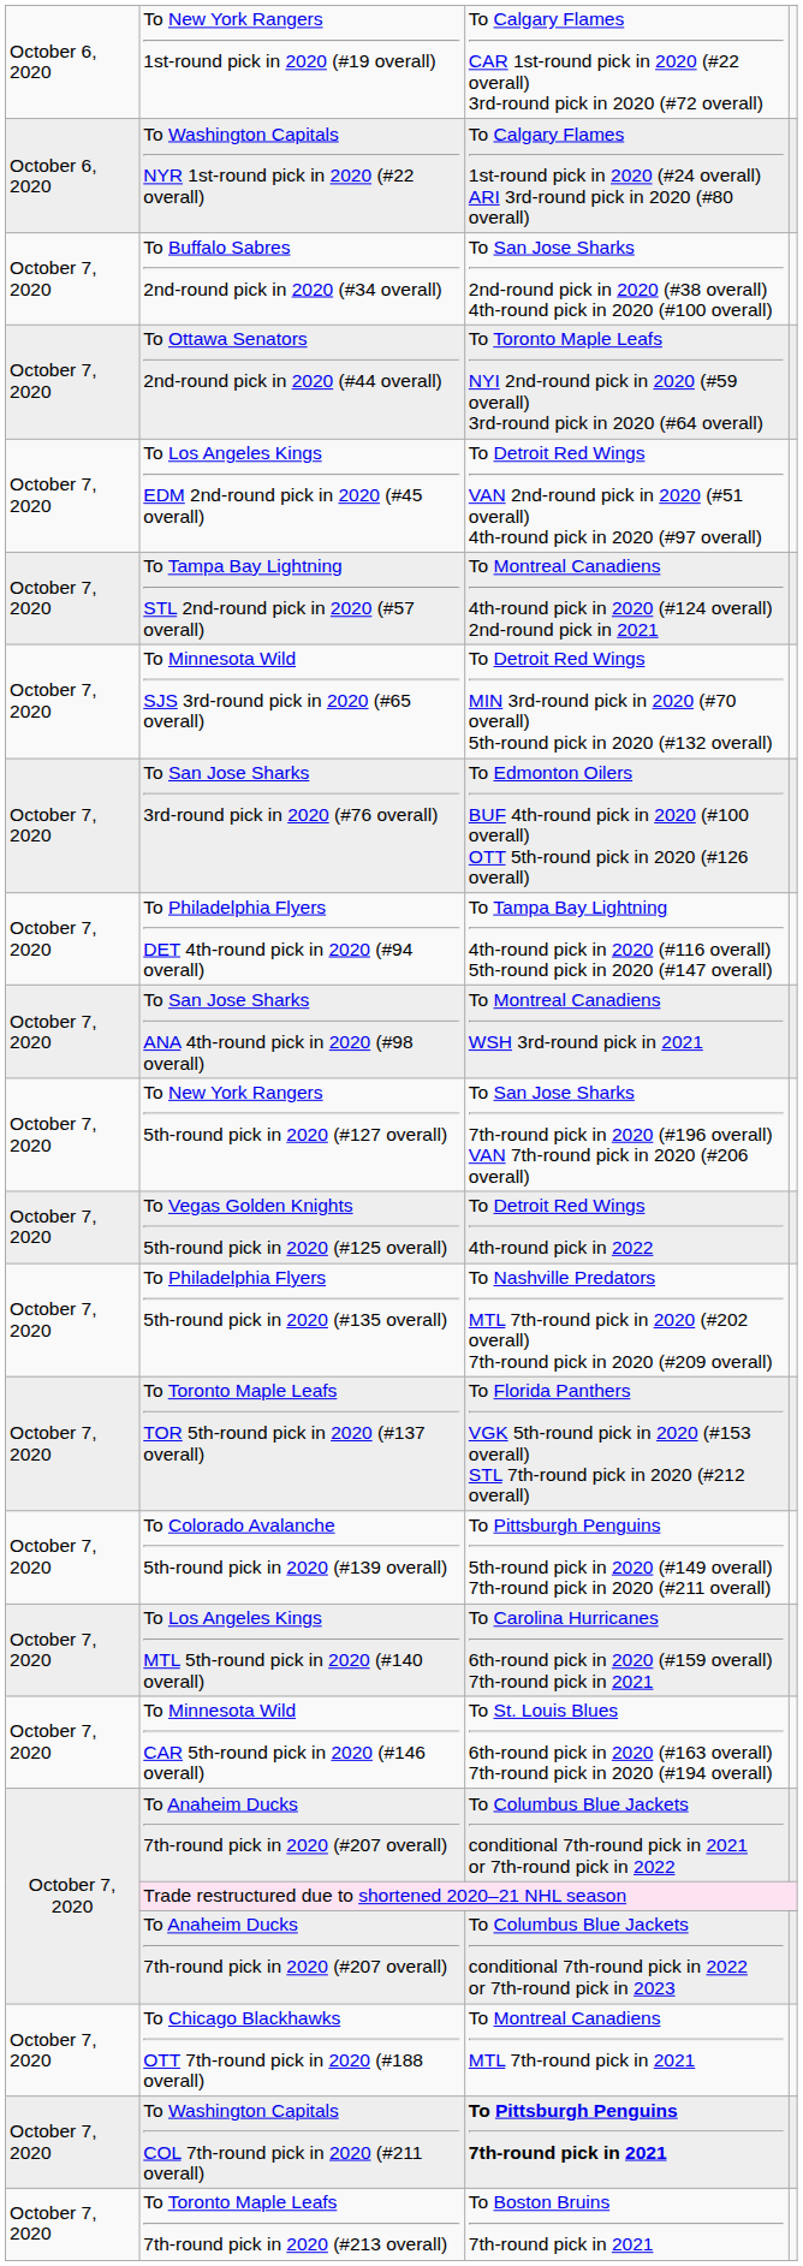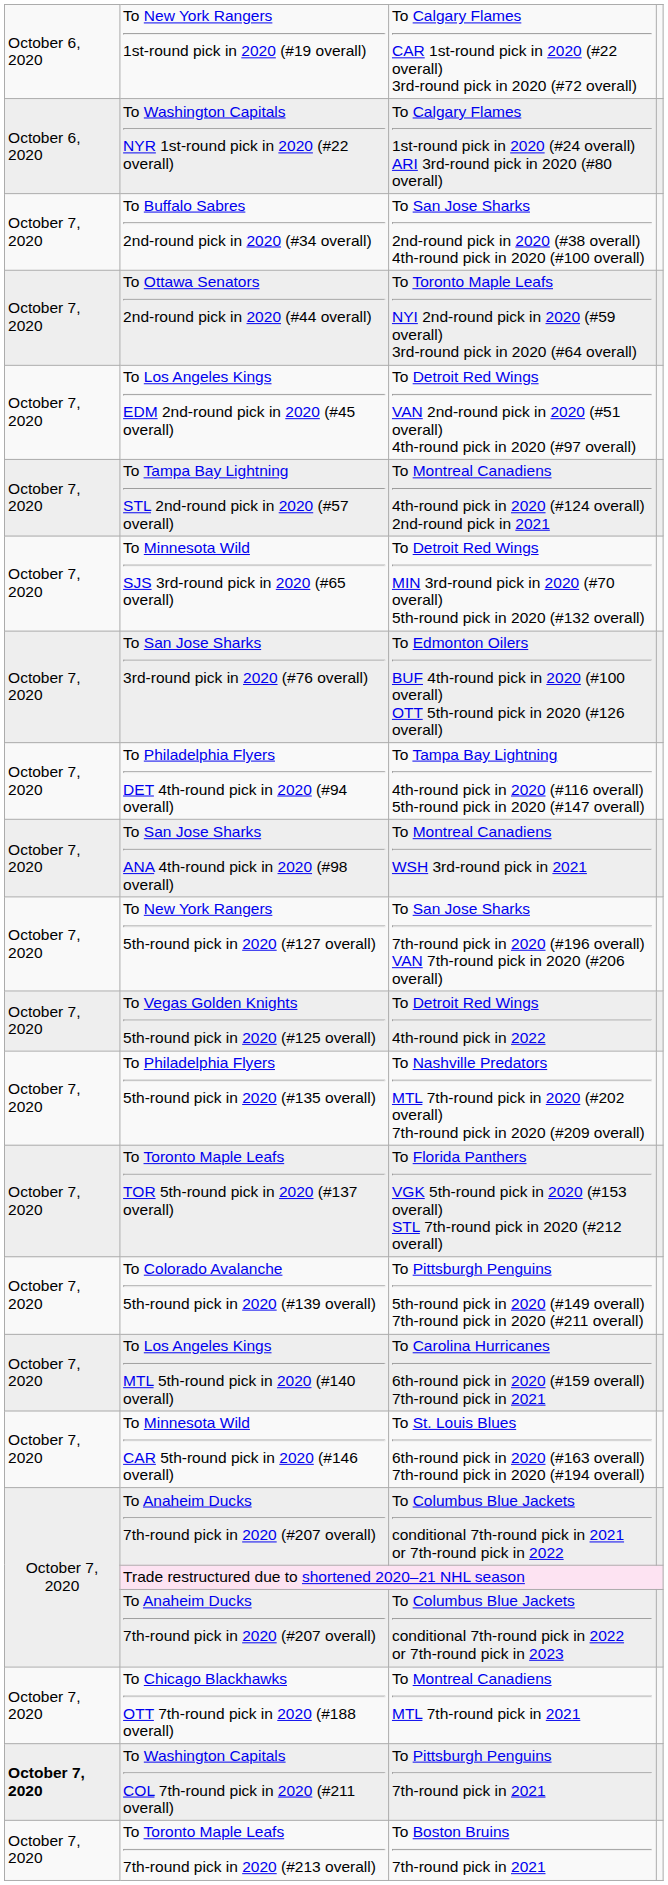To Pittsburgh Penguins 7th-round pick in 2021 | column 1: normal -> bold
To Pittsburgh Penguins 7th-round pick in 2021 | column 3: bold -> normal
